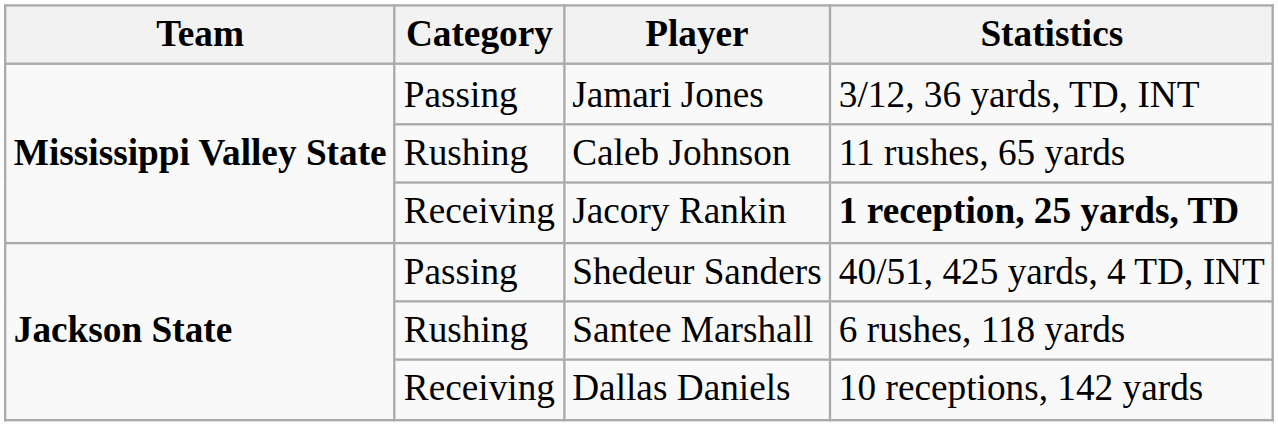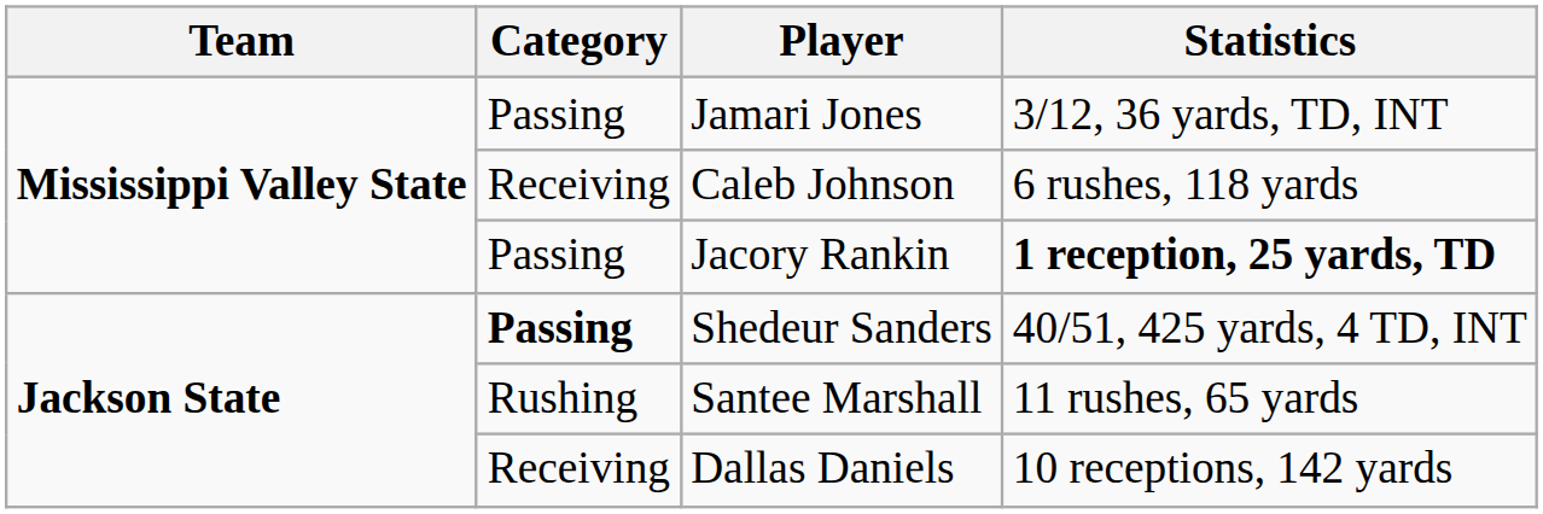Caleb Johnson | Category: Rushing -> Receiving
Caleb Johnson | Statistics: 11 rushes, 65 yards -> 6 rushes, 118 yards
Jacory Rankin | Category: Receiving -> Passing
Shedeur Sanders | Category: normal -> bold
Santee Marshall | Statistics: 6 rushes, 118 yards -> 11 rushes, 65 yards
